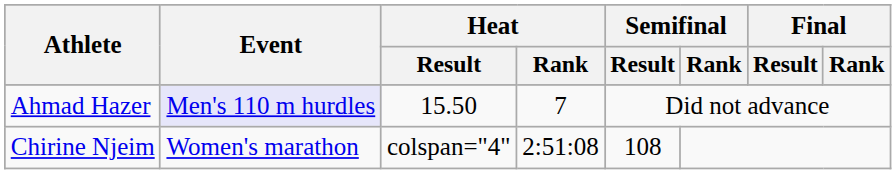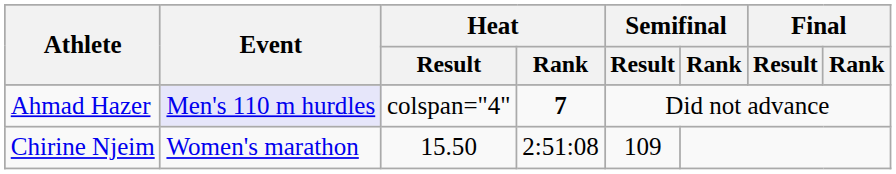Ahmad Hazer | Heat / Result: 15.50 -> colspan="4"
Ahmad Hazer | Heat / Rank: normal -> bold
Chirine Njeim | Heat / Result: colspan="4" -> 15.50
Chirine Njeim | Semifinal / Result: 108 -> 109
